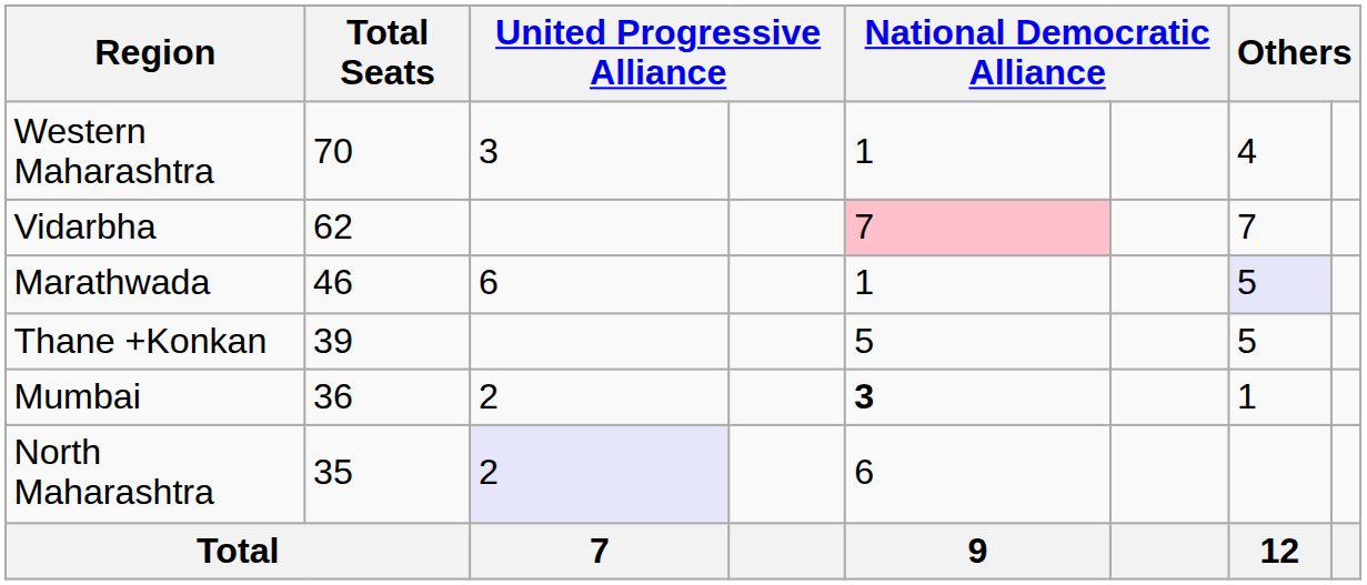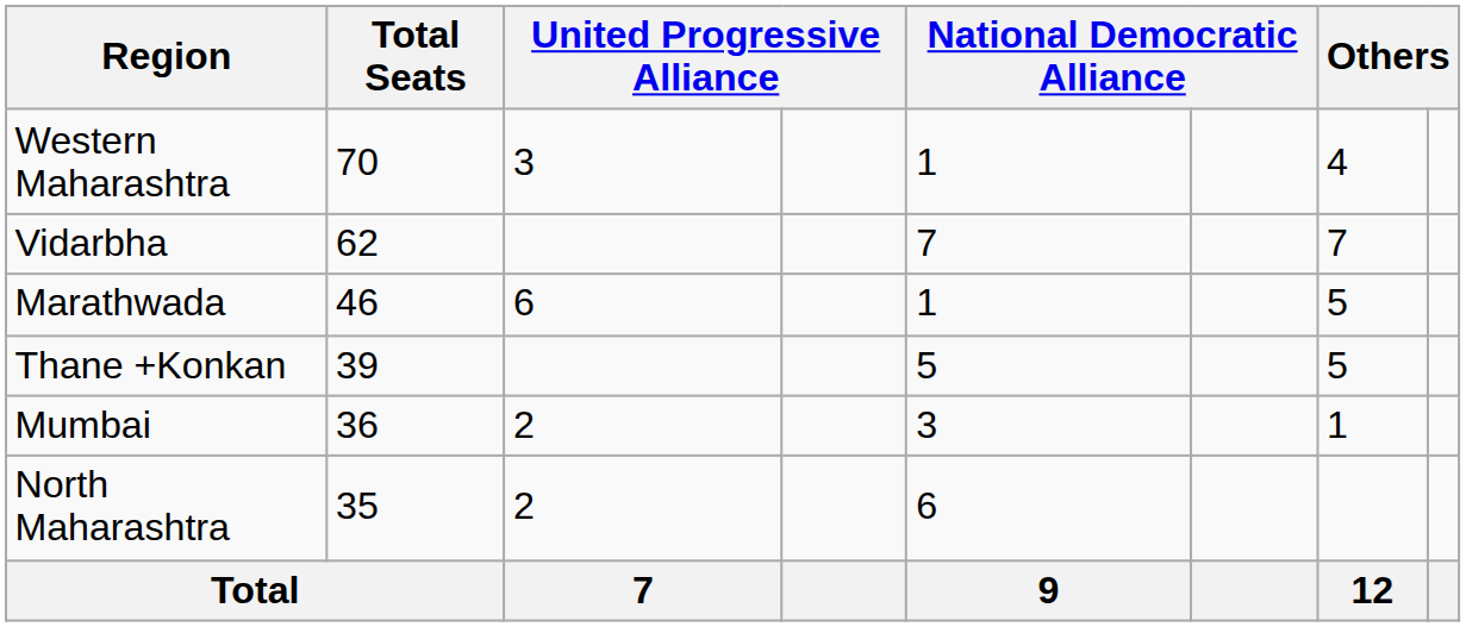Vidarbha | column 5: pink background -> no background
Marathwada | column 7: lavender background -> no background
Mumbai | column 5: bold -> normal
North Maharashtra | column 3: lavender background -> no background
